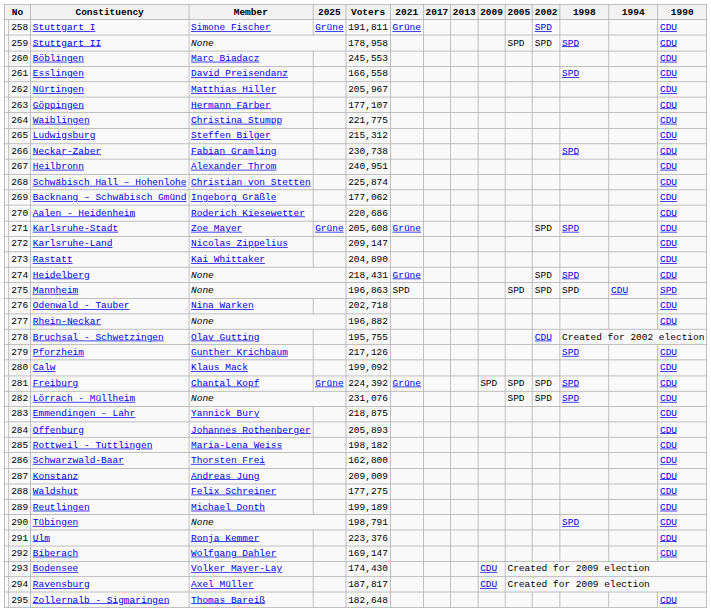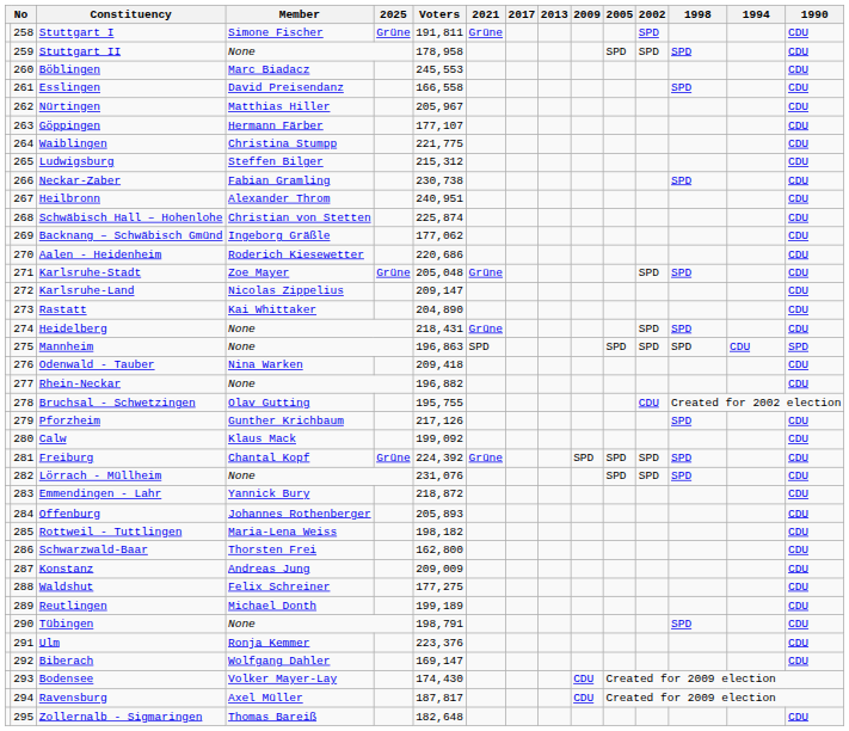Karlsruhe-Stadt | Voters: 205,608 -> 205,048
Odenwald - Tauber | Voters: 202,718 -> 209,418
Emmendingen - Lahr | Voters: 218,875 -> 218,872
